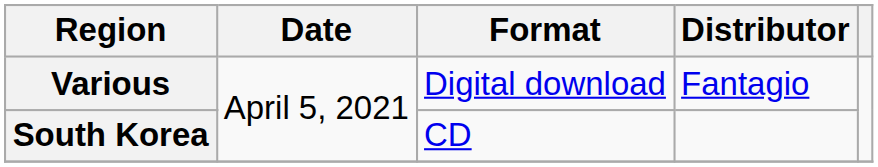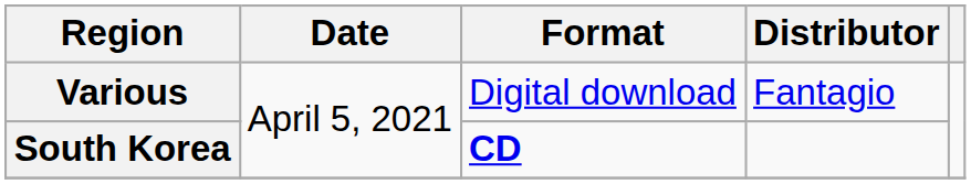South Korea / CD | Format: normal -> bold
